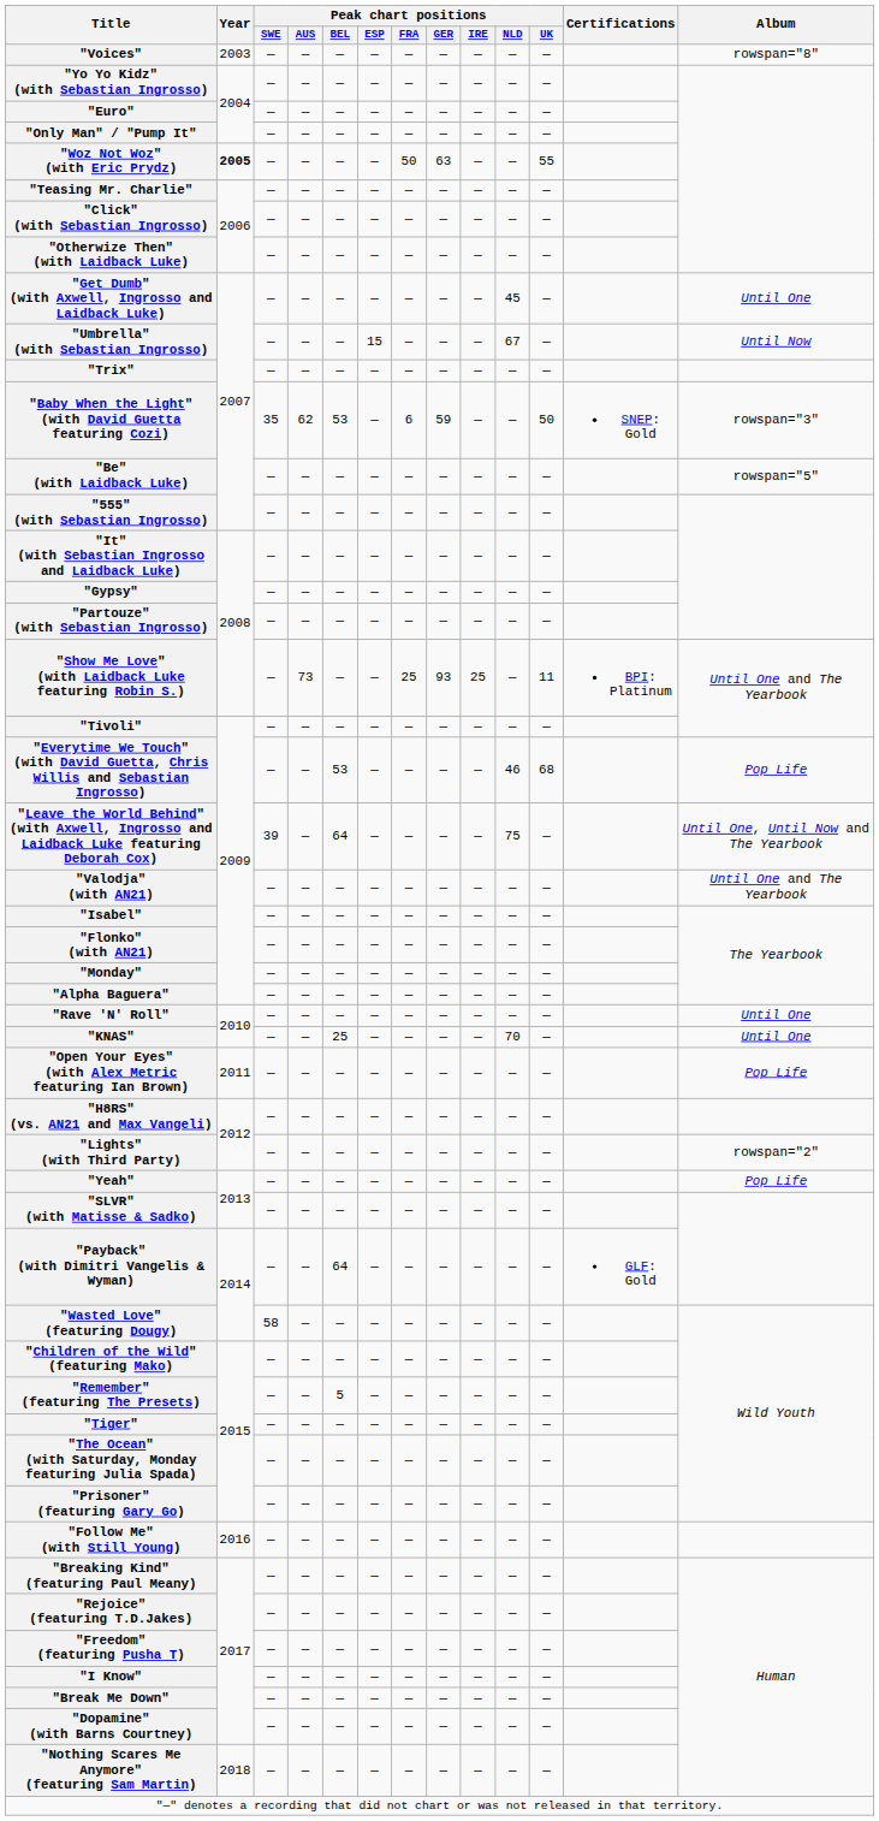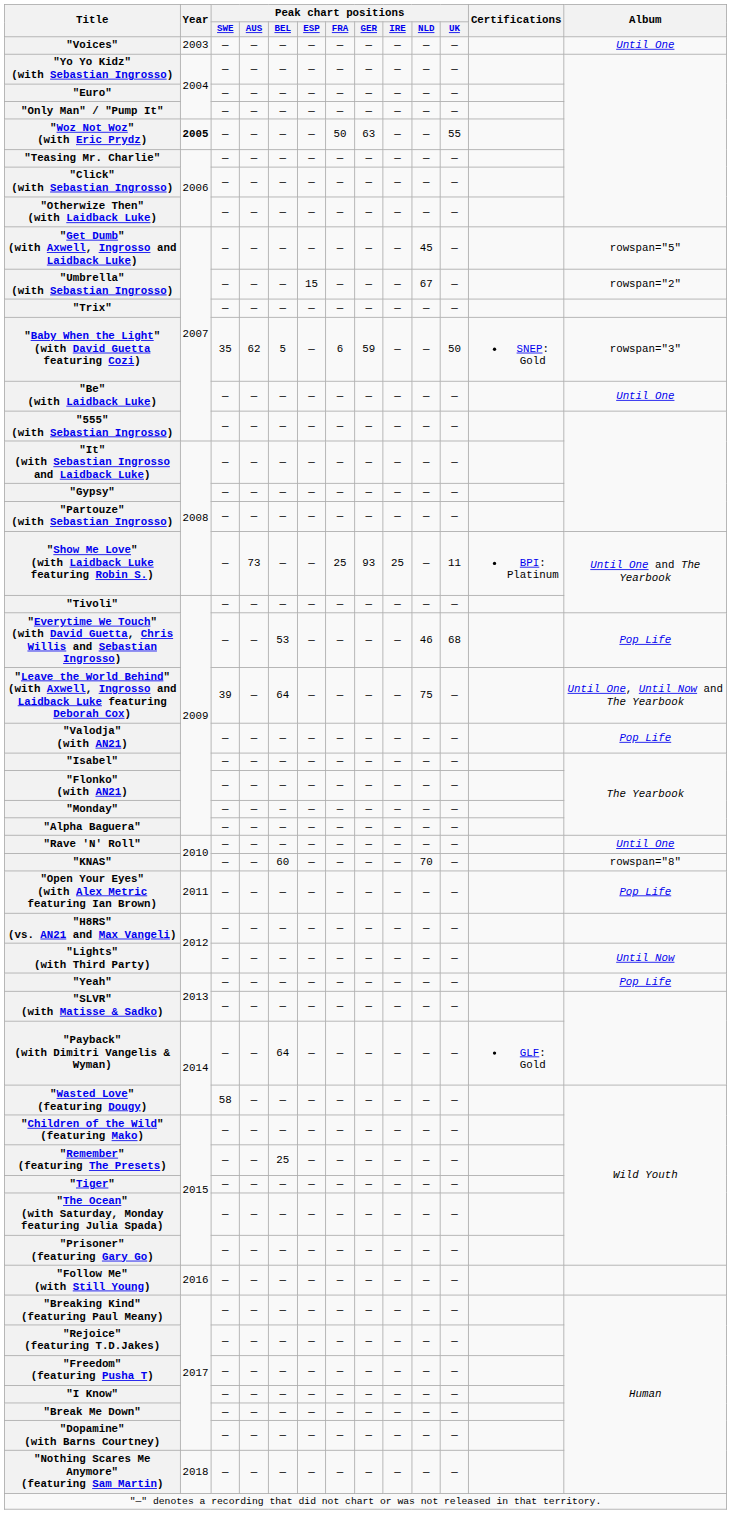"Voices" | Album: rowspan="8" -> Until One
"Get Dumb" (with Axwell, Ingrosso and Laidback Luke) | Album: Until One -> rowspan="5"
"Umbrella" (with Sebastian Ingrosso) | Album: Until Now -> rowspan="2"
"Baby When the Light" (with David Guetta featuring Cozi) | Peak chart positions / BEL: 53 -> 5
"Be" (with Laidback Luke) | Album: rowspan="5" -> Until One
"Valodja" (with AN21) | Album: Until One and The Yearbook -> Pop Life
"KNAS" | Peak chart positions / BEL: 25 -> 60
"KNAS" | Album: Until One -> rowspan="8"
"Lights" (with Third Party) | Album: rowspan="2" -> Until Now
"Remember" (featuring The Presets) | Peak chart positions / BEL: 5 -> 25
